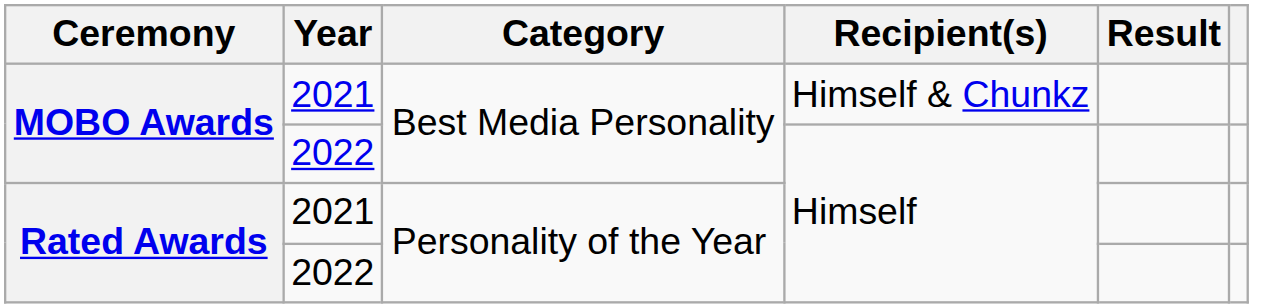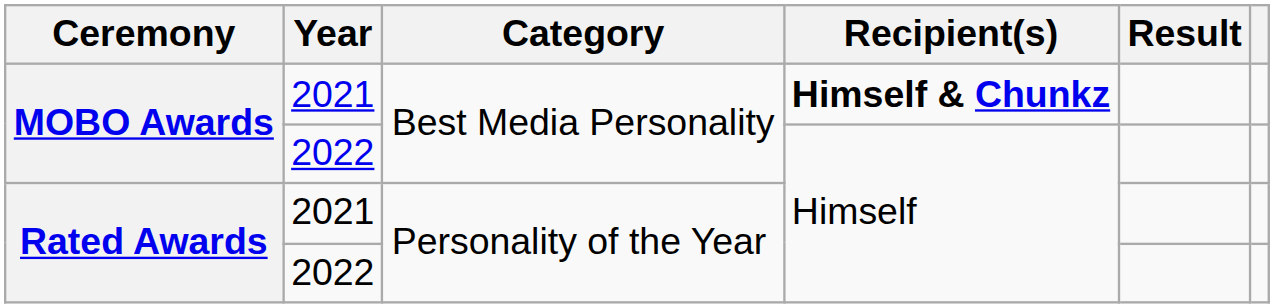MOBO Awards / 2021 | Recipient(s): normal -> bold
